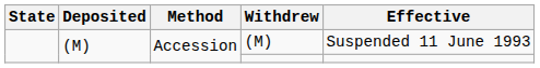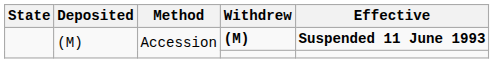row 2 | Withdrew: normal -> bold
row 2 | Effective: normal -> bold
